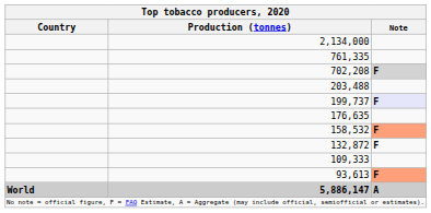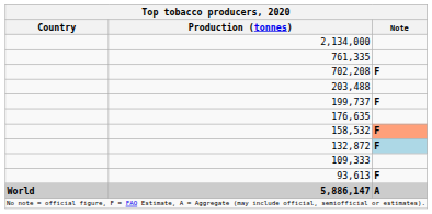702,208 | Top tobacco producers, 2020 / Note: lightgrey background -> no background
199,737 | Top tobacco producers, 2020 / Note: lavender background -> no background
132,872 | Top tobacco producers, 2020 / Note: no background -> lightblue background
93,613 | Top tobacco producers, 2020 / Note: lightsalmon background -> no background
